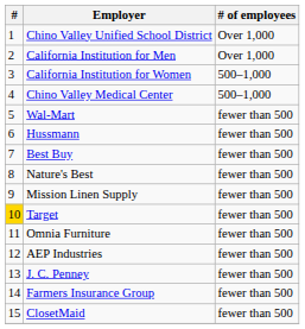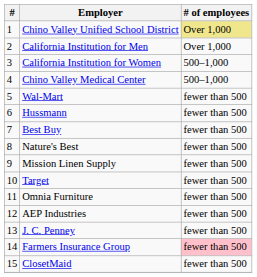Chino Valley Unified School District | # of employees: no background -> khaki background
Target | #: gold background -> no background
Farmers Insurance Group | # of employees: no background -> pink background
